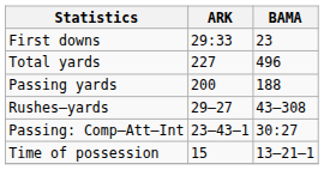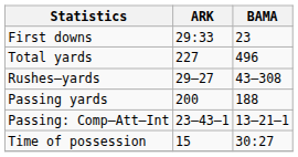rows swapped: Rushes–yards <-> Passing yards
Passing: Comp–Att–Int | BAMA: 30:27 -> 13–21–1
Time of possession | BAMA: 13–21–1 -> 30:27
